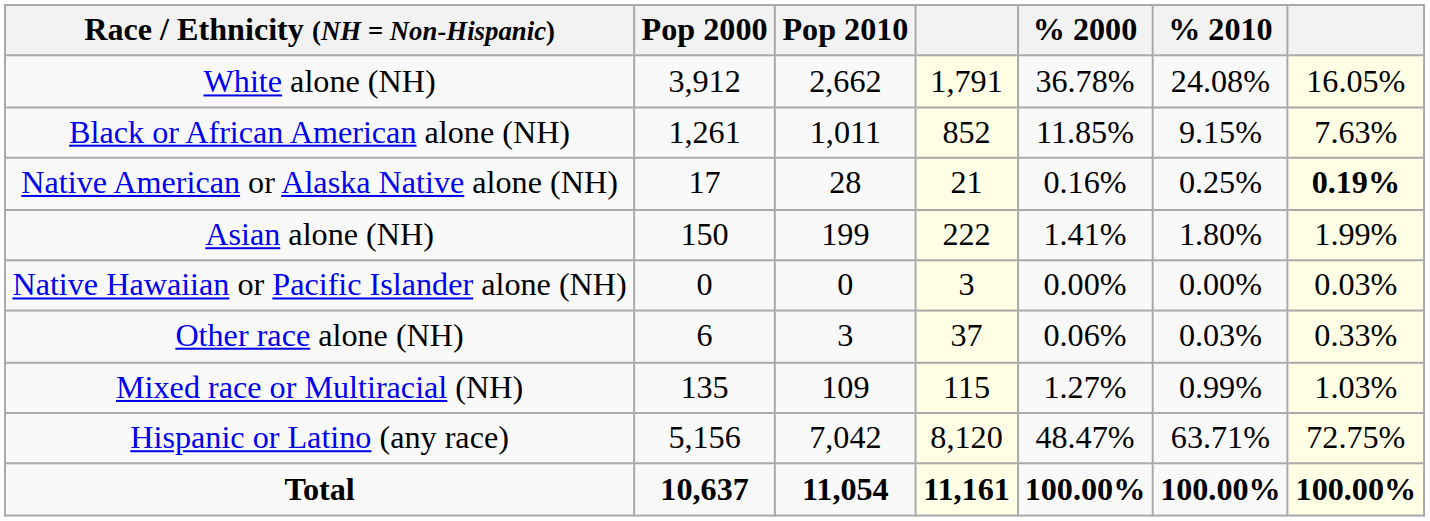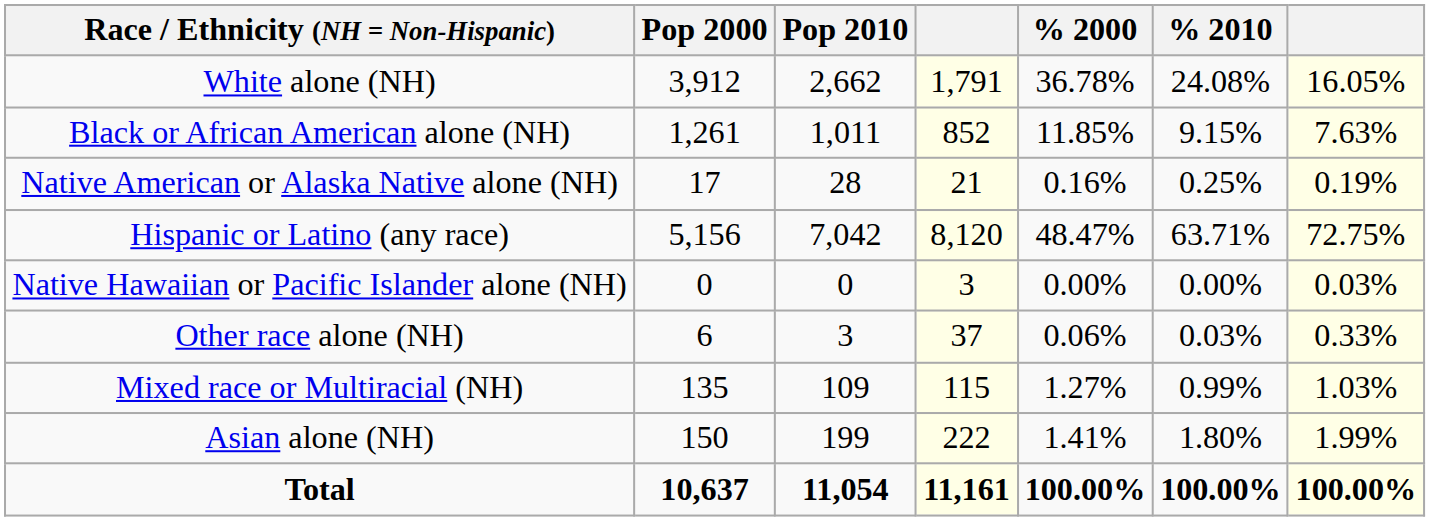Native American or Alaska Native alone (NH) | column 7: bold -> normal
rows swapped: Asian alone (NH) <-> Hispanic or Latino (any race)
